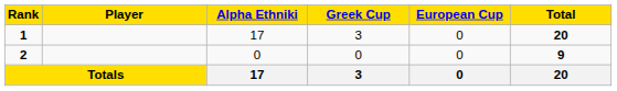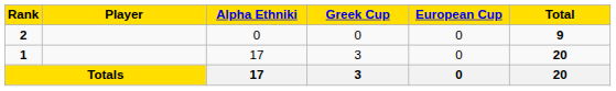rows swapped: 1 <-> 2
